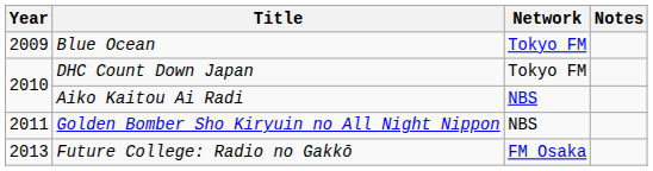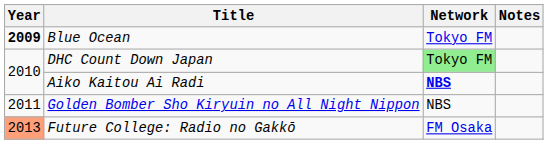Blue Ocean | Year: normal -> bold
DHC Count Down Japan | Network: no background -> lightgreen background
Aiko Kaitou Ai Radi | Network: normal -> bold
Future College: Radio no Gakkō | Year: no background -> lightsalmon background
